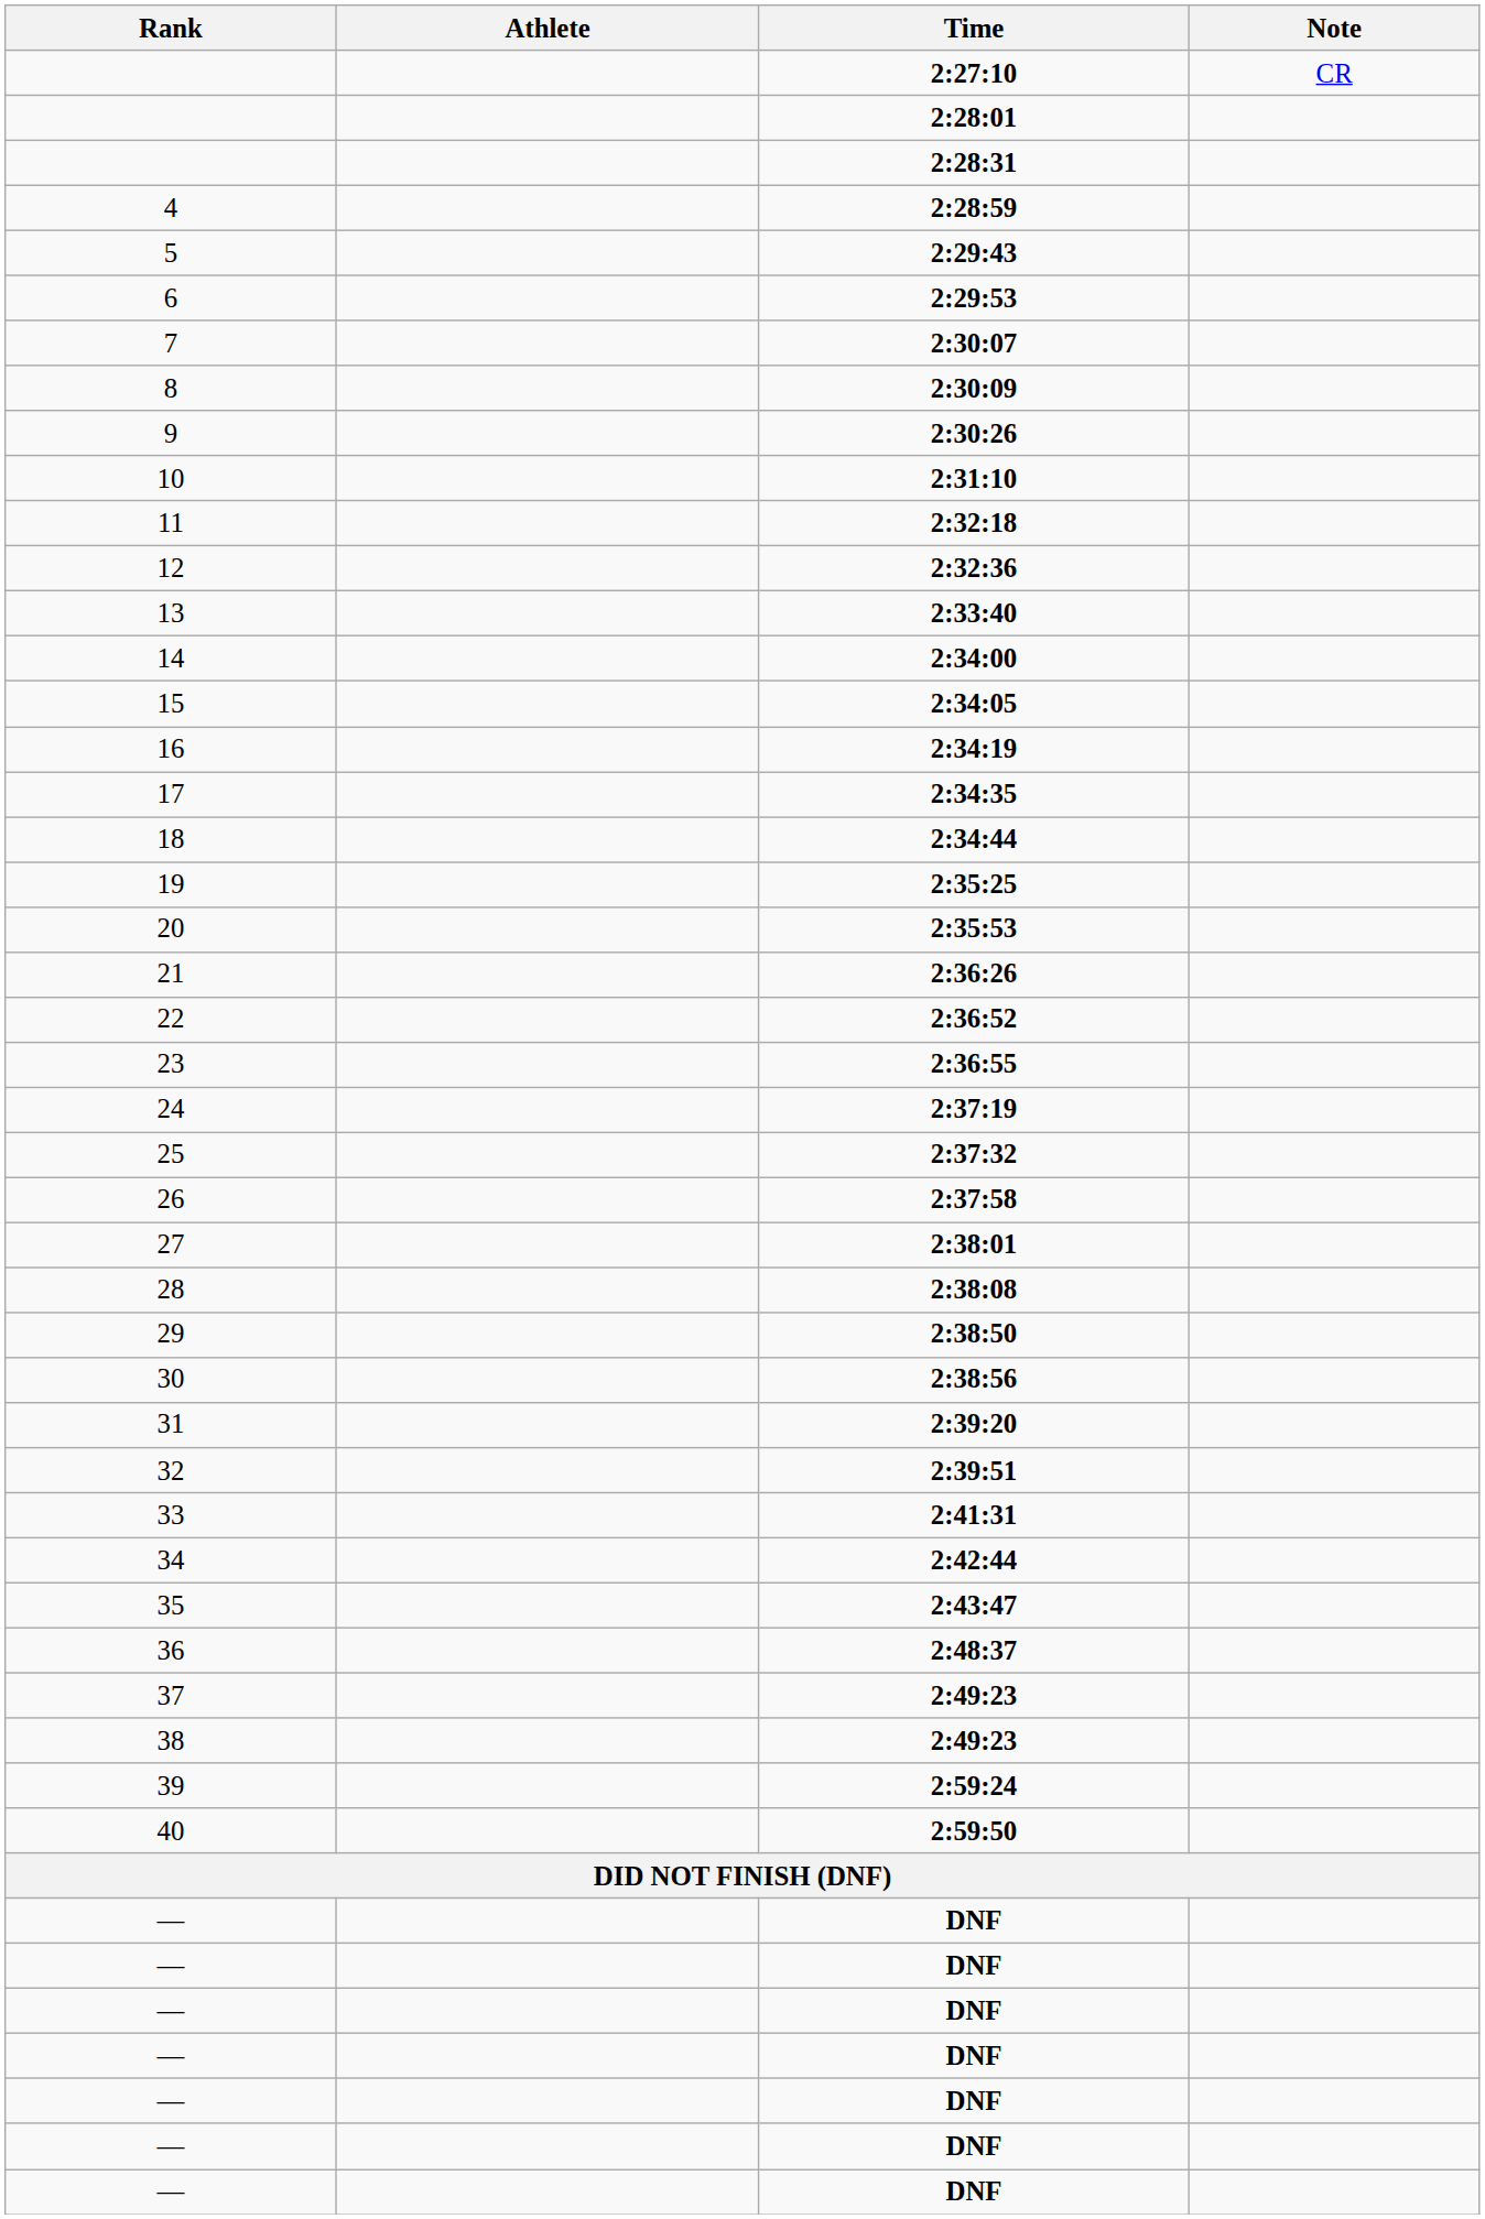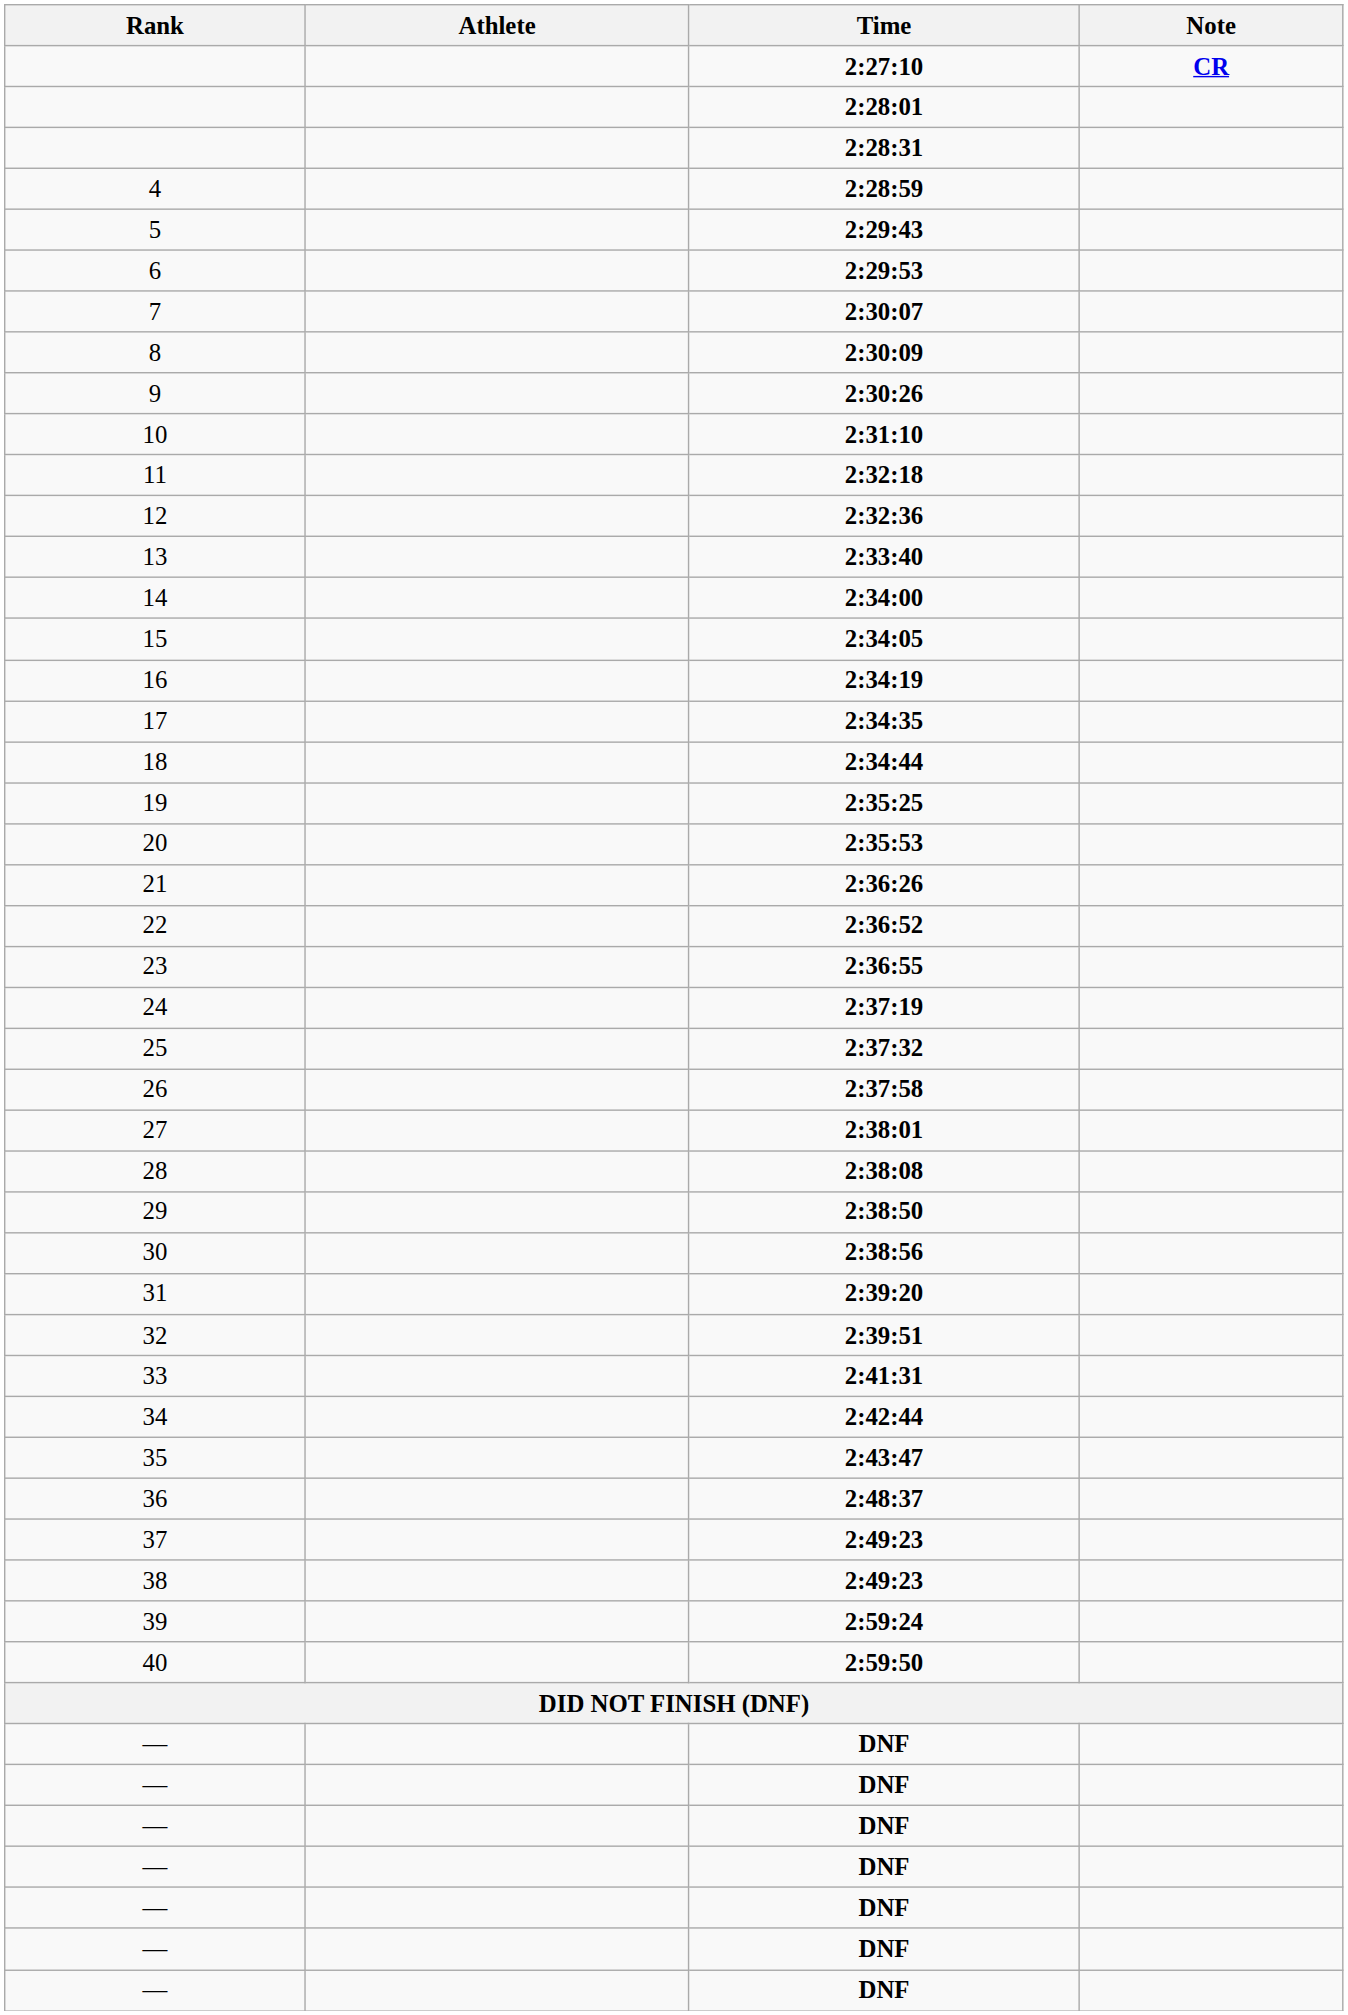2:27:10 | Note: normal -> bold
